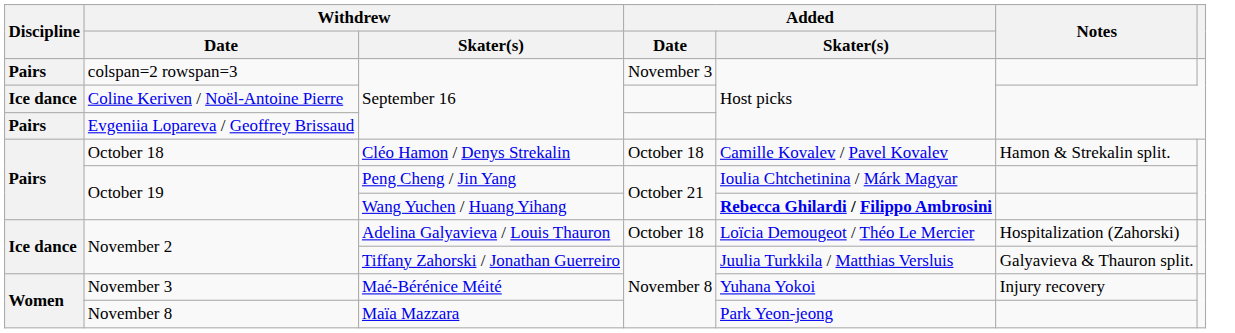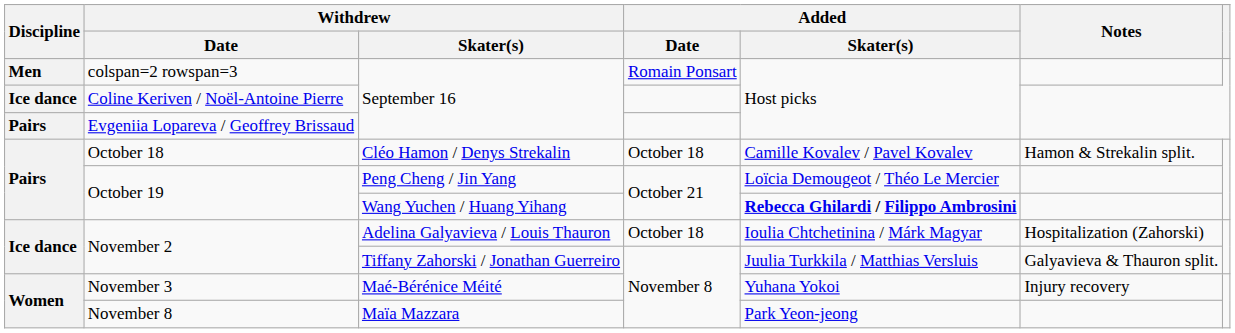colspan=2 rowspan=3 | Discipline: Pairs -> Men
colspan=2 rowspan=3 | Added / Date: November 3 -> Romain Ponsart
October 19 / Peng Cheng / Jin Yang | Added / Skater(s): Ioulia Chtchetinina / Márk Magyar -> Loïcia Demougeot / Théo Le Mercier
November 2 / Adelina Galyavieva / Louis Thauron | Added / Skater(s): Loïcia Demougeot / Théo Le Mercier -> Ioulia Chtchetinina / Márk Magyar
